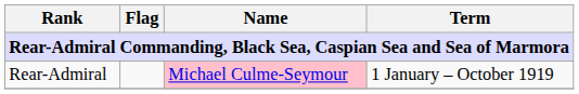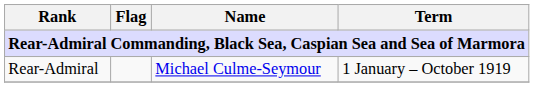Rear-Admiral | Name: pink background -> no background
